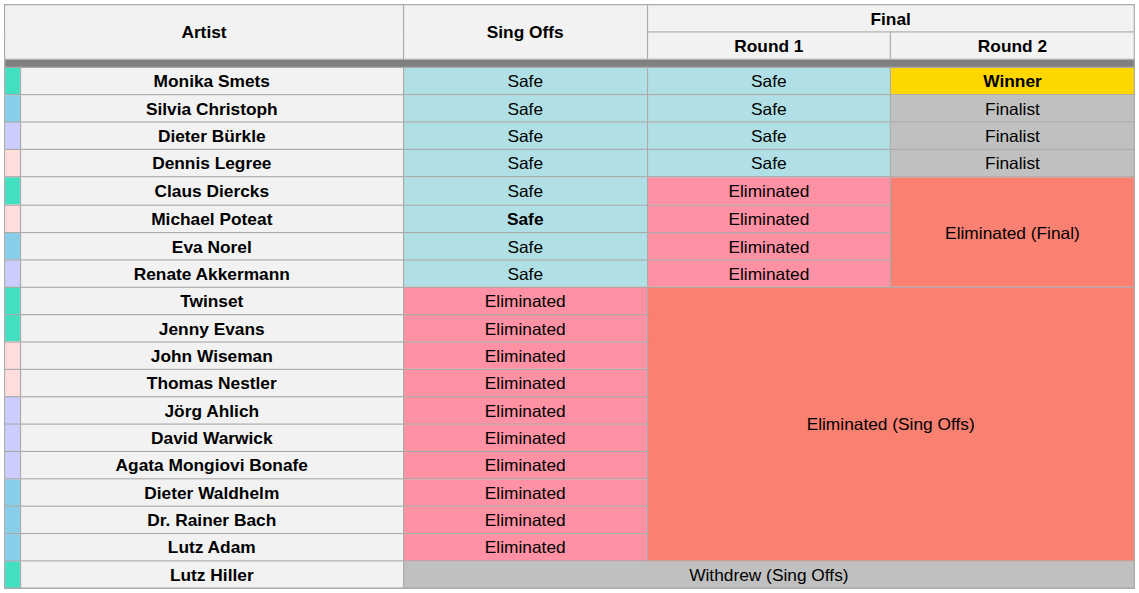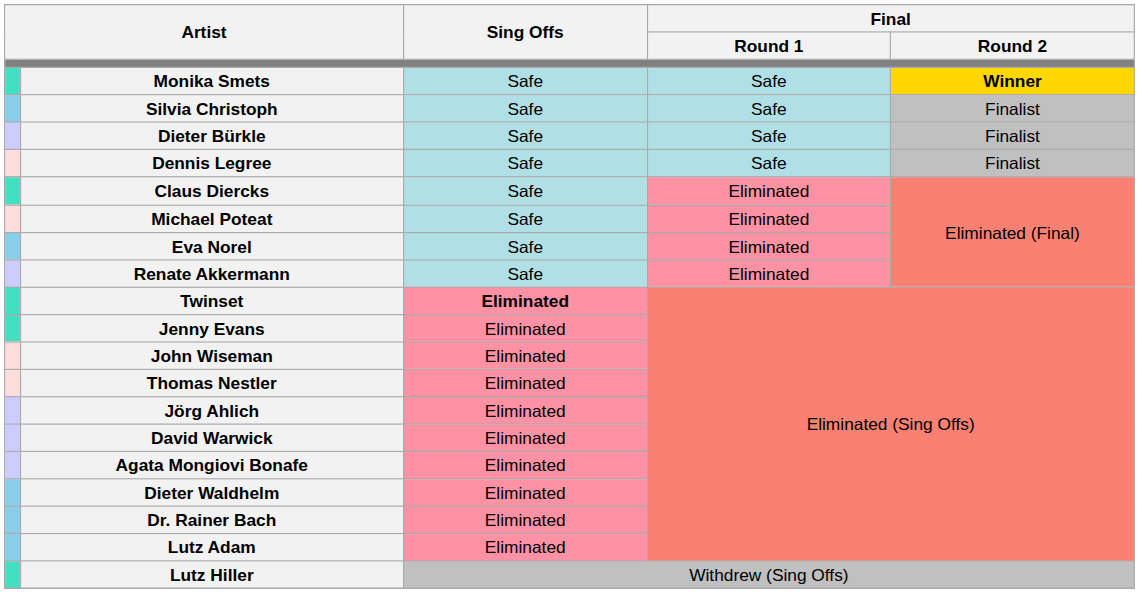Michael Poteat | Sing Offs: bold -> normal
Twinset | Sing Offs: normal -> bold
